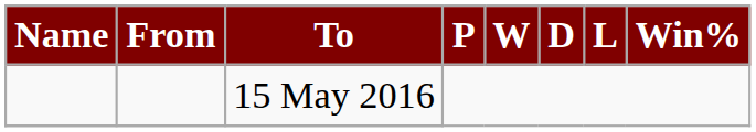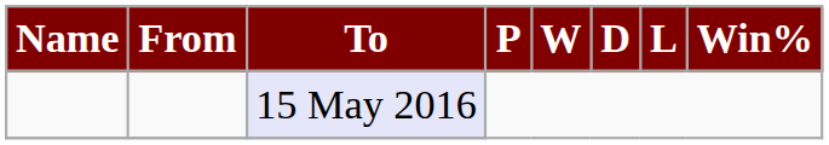15 May 2016 | To: no background -> lavender background
